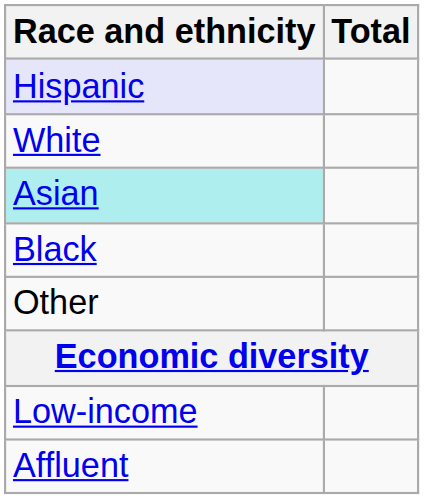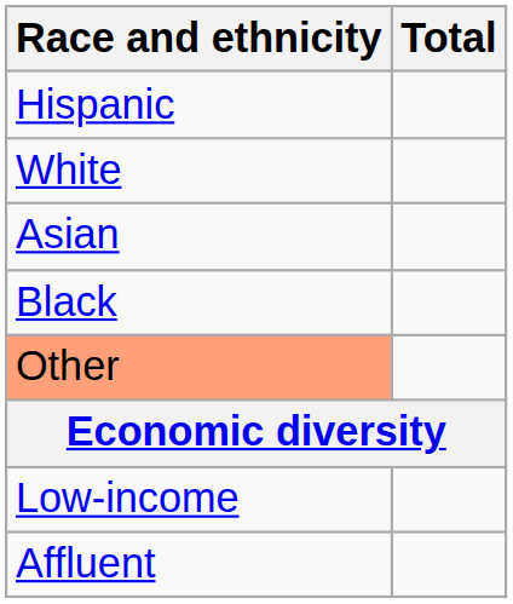Hispanic | Race and ethnicity: lavender background -> no background
Asian | Race and ethnicity: paleturquoise background -> no background
Other | Race and ethnicity: no background -> lightsalmon background
